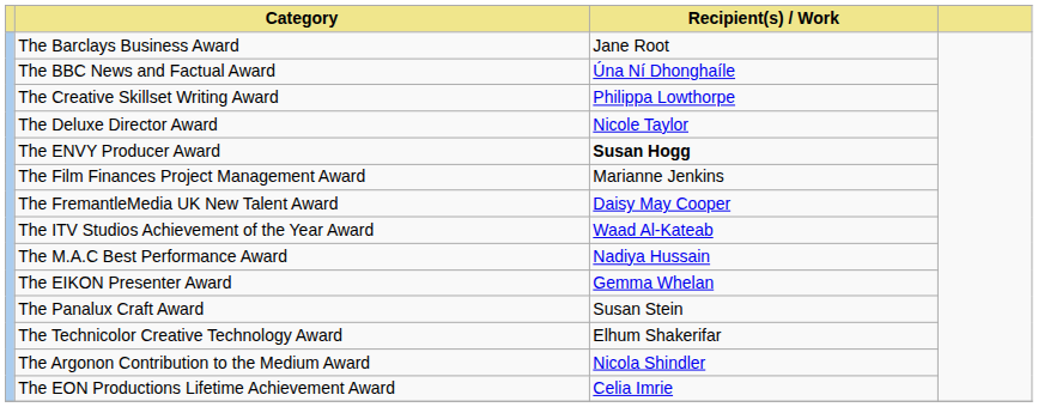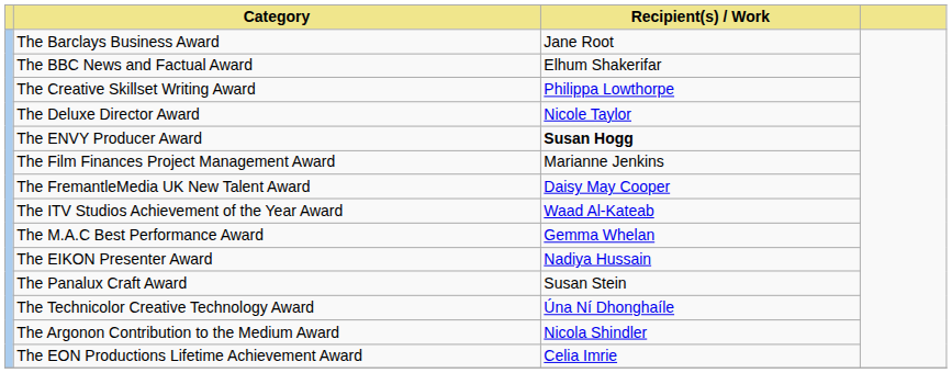The BBC News and Factual Award | Recipient(s) / Work: Úna Ní Dhonghaíle -> Elhum Shakerifar
The M.A.C Best Performance Award | Recipient(s) / Work: Nadiya Hussain -> Gemma Whelan
The EIKON Presenter Award | Recipient(s) / Work: Gemma Whelan -> Nadiya Hussain
The Technicolor Creative Technology Award | Recipient(s) / Work: Elhum Shakerifar -> Úna Ní Dhonghaíle
